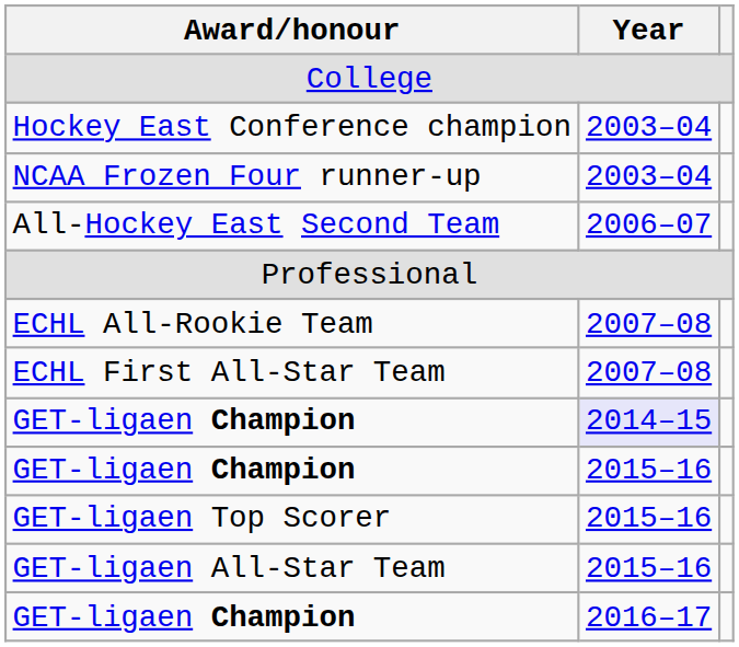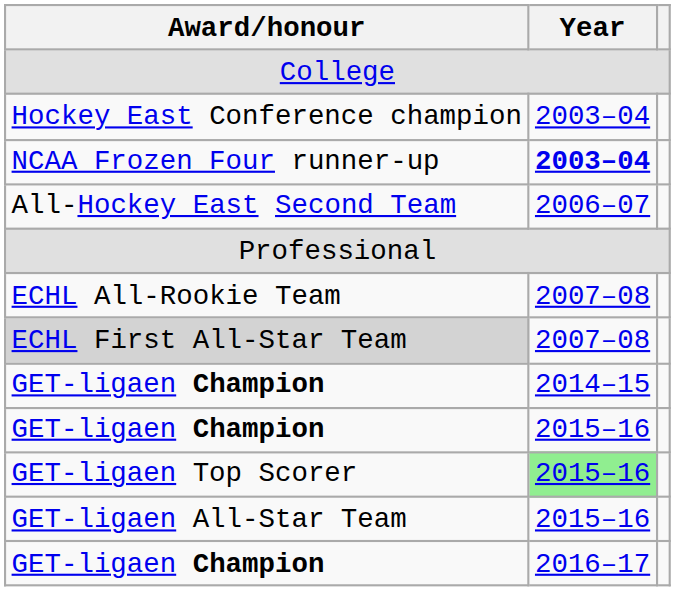NCAA Frozen Four runner-up | Year: normal -> bold
ECHL First All-Star Team | Award/honour: no background -> lightgrey background
GET-ligaen Champion / 2014–15 | Year: lavender background -> no background
GET-ligaen Top Scorer | Year: no background -> lightgreen background
